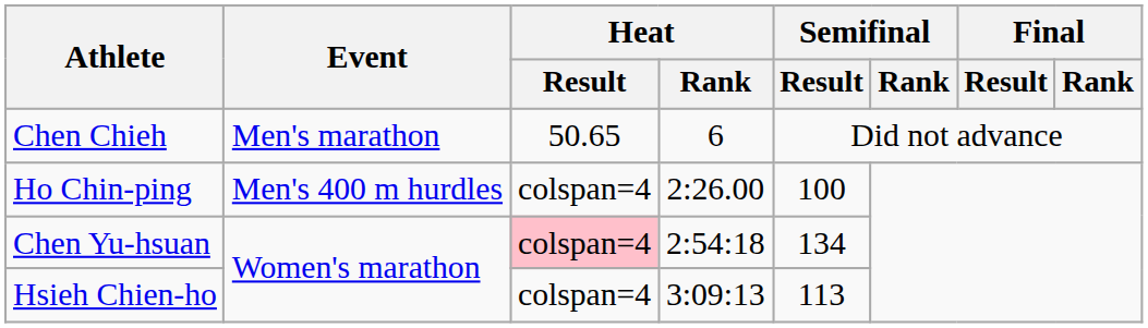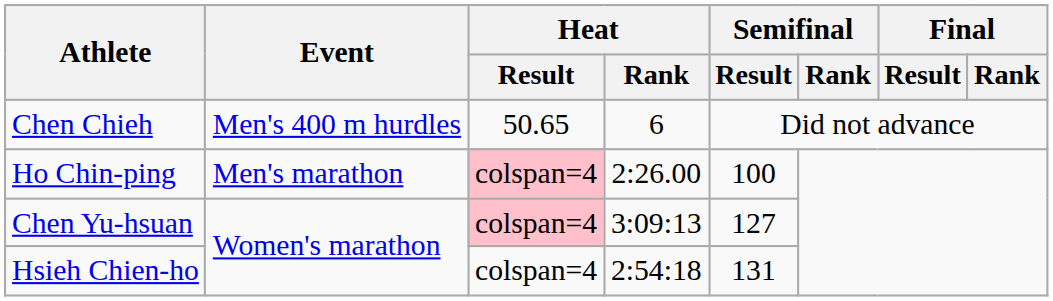Chen Chieh | Event: Men's marathon -> Men's 400 m hurdles
Ho Chin-ping | Event: Men's 400 m hurdles -> Men's marathon
Ho Chin-ping | Heat / Result: no background -> pink background
Chen Yu-hsuan | Heat / Rank: 2:54:18 -> 3:09:13
Chen Yu-hsuan | Semifinal / Result: 134 -> 127
Hsieh Chien-ho | Heat / Rank: 3:09:13 -> 2:54:18
Hsieh Chien-ho | Semifinal / Result: 113 -> 131
